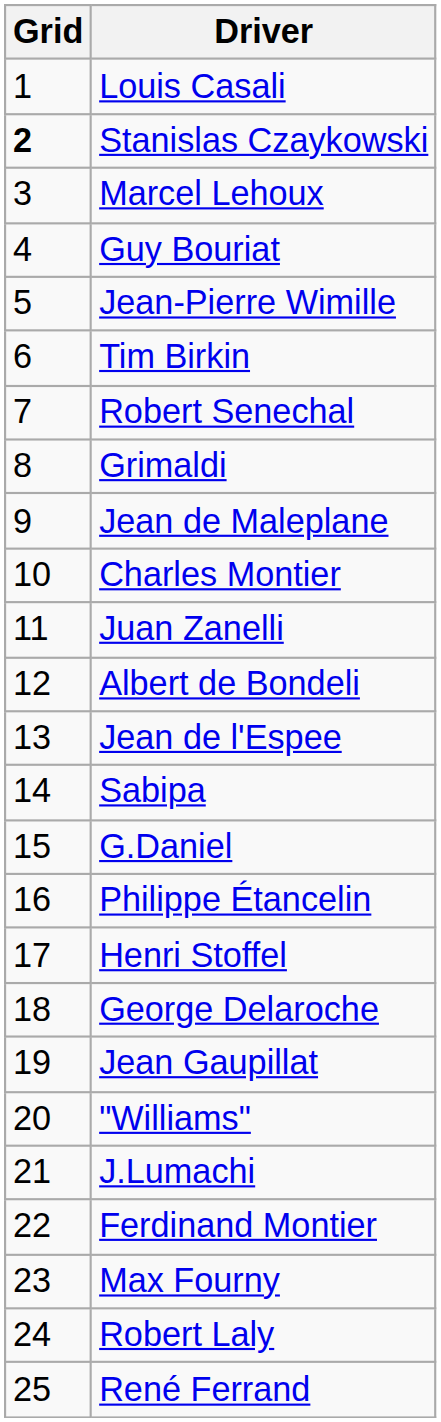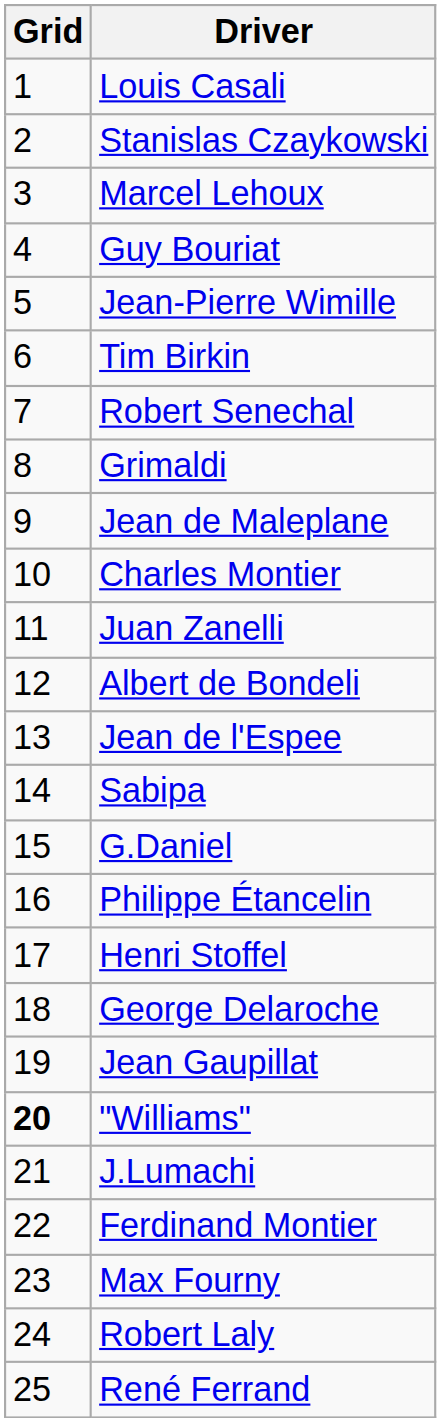Stanislas Czaykowski | Grid: bold -> normal
"Williams" | Grid: normal -> bold
